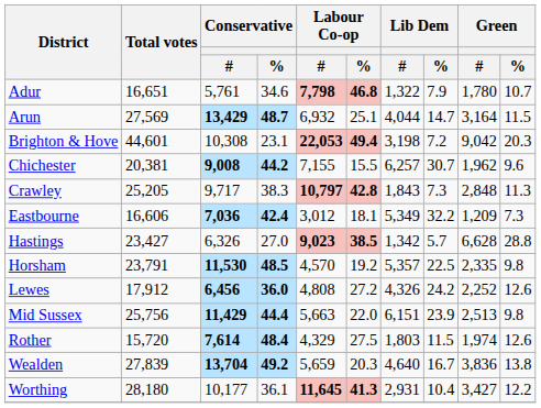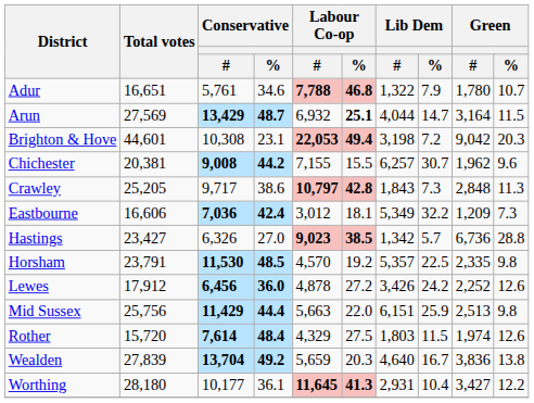Adur | Labour Co-op / #: 7,798 -> 7,788
Arun | Labour Co-op / %: normal -> bold
Crawley | Conservative / %: 38.3 -> 38.6
Hastings | Green / #: 6,628 -> 6,736
Lewes | Labour Co-op / #: 4,808 -> 4,878
Lewes | Lib Dem / #: 4,326 -> 3,426
Mid Sussex | Lib Dem / %: 23.9 -> 25.9
